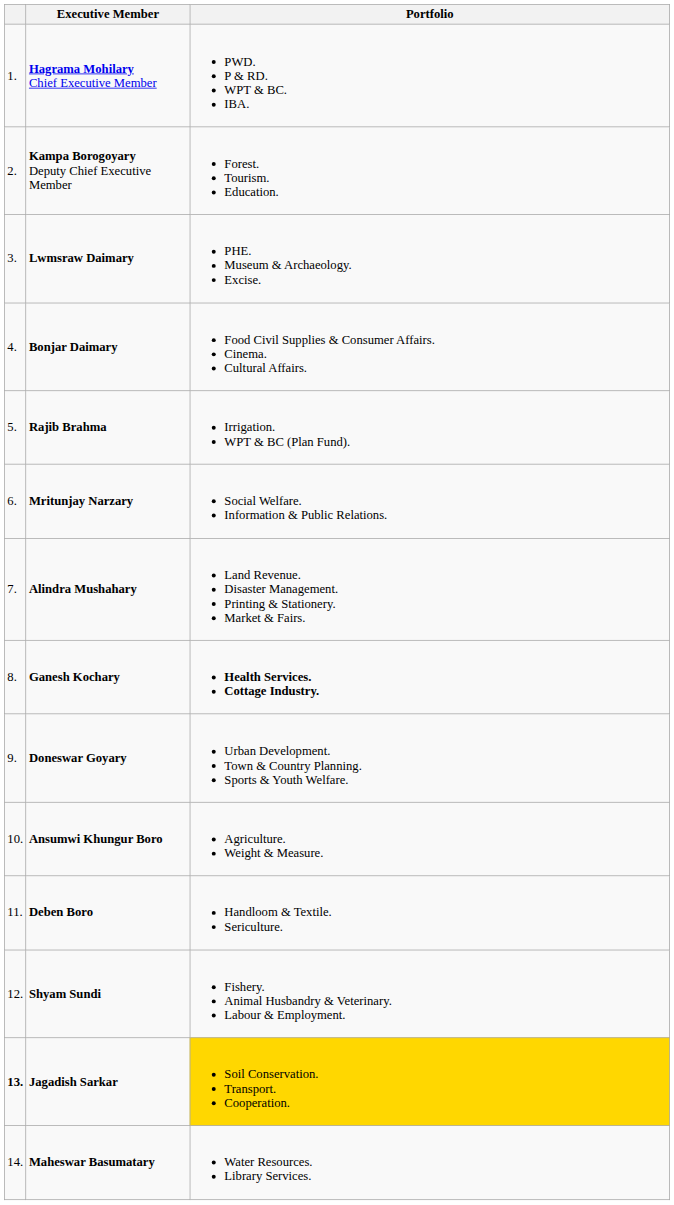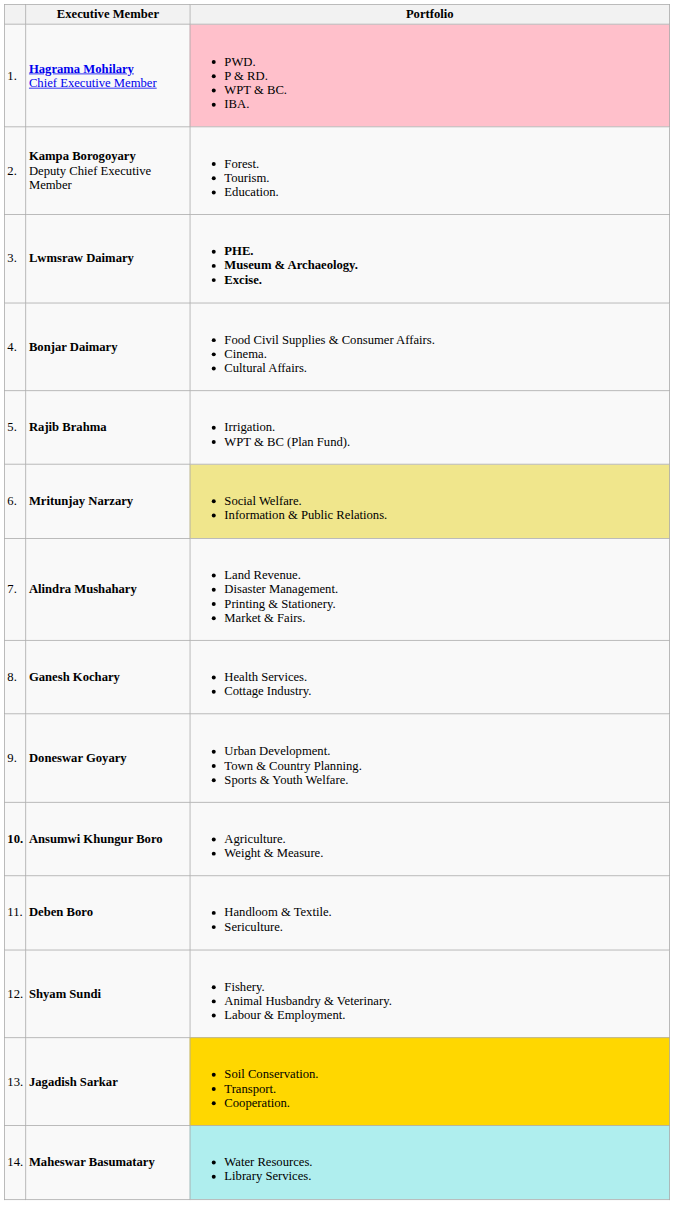Hagrama Mohilary Chief Executive Member | Portfolio: no background -> pink background
Lwmsraw Daimary | Portfolio: normal -> bold
Mritunjay Narzary | Portfolio: no background -> khaki background
Ganesh Kochary | Portfolio: bold -> normal
Ansumwi Khungur Boro | column 1: normal -> bold
Jagadish Sarkar | column 1: bold -> normal
Maheswar Basumatary | Portfolio: no background -> paleturquoise background
